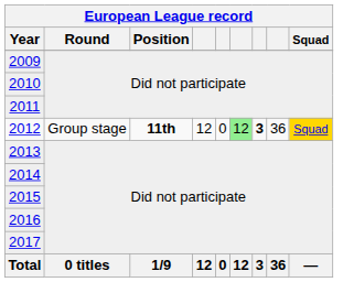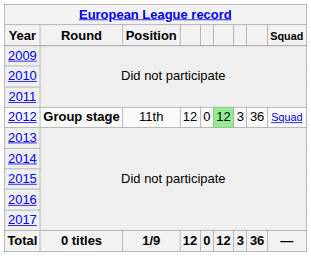2012 | Round: normal -> bold
2012 | Position: bold -> normal
2012 | column 7: bold -> normal
2012 | Squad: gold background -> no background
